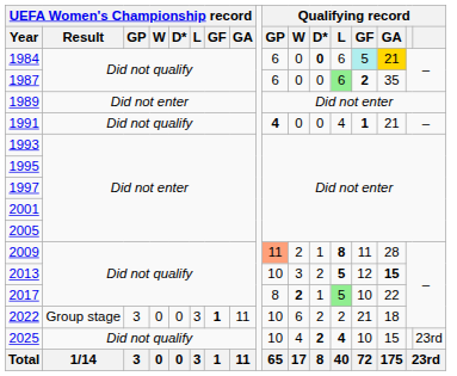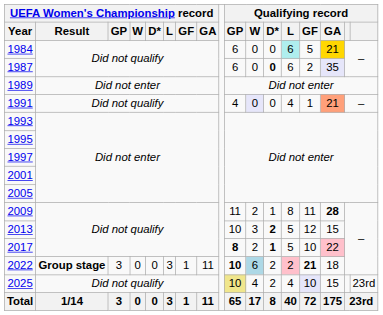1984 | Qualifying record / D*: bold -> normal
1984 | Qualifying record / L: no background -> paleturquoise background
1984 | Qualifying record / GF: paleturquoise background -> no background
1987 | Qualifying record / D*: normal -> bold
1987 | Qualifying record / L: lightgreen background -> no background
1987 | Qualifying record / GF: bold -> normal
1987 | Qualifying record / GA: no background -> lavender background
1991 | Qualifying record / GP: bold -> normal
1991 | Qualifying record / W: no background -> lavender background
1991 | Qualifying record / GF: bold -> normal
1991 | Qualifying record / GA: no background -> lightsalmon background
2009 | Qualifying record / GP: lightsalmon background -> no background
2009 | Qualifying record / L: bold -> normal
2009 | Qualifying record / GA: normal -> bold
2013 | Qualifying record / D*: normal -> bold
2013 | Qualifying record / L: bold -> normal
2013 | Qualifying record / GA: bold -> normal
2017 | Qualifying record / GP: normal -> bold
2017 | Qualifying record / W: bold -> normal
2017 | Qualifying record / D*: normal -> bold
2017 | Qualifying record / L: lightgreen background -> no background
2017 | Qualifying record / GA: no background -> pink background
2022 | UEFA Women's Championship record / Result: normal -> bold
2022 | UEFA Women's Championship record / GF: bold -> normal
2022 | Qualifying record / GP: normal -> bold
2022 | Qualifying record / W: no background -> lightblue background
2022 | Qualifying record / L: no background -> pink background
2022 | Qualifying record / GF: normal -> bold
2025 | Qualifying record / GP: no background -> khaki background
2025 | Qualifying record / D*: bold -> normal
2025 | Qualifying record / L: bold -> normal
2025 | Qualifying record / GF: no background -> lavender background
